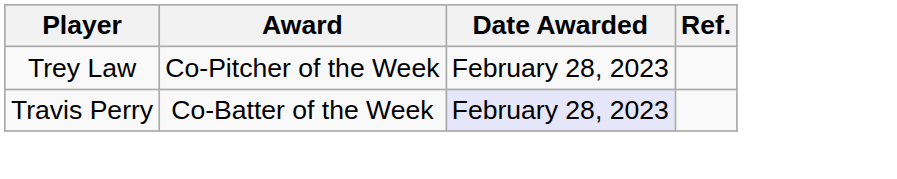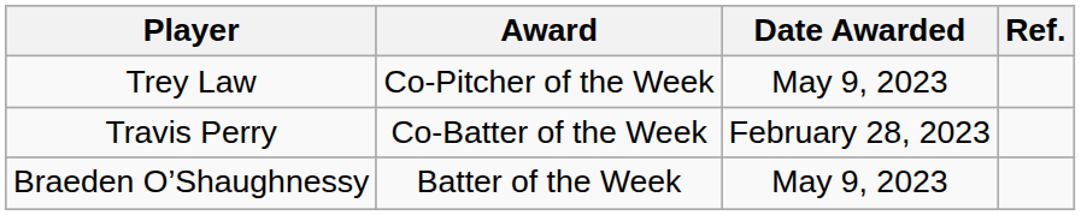Trey Law | Date Awarded: February 28, 2023 -> May 9, 2023
Travis Perry | Date Awarded: lavender background -> no background
+ row: Braeden O’Shaughnessy | Batter of the Week | May 9, 2023
